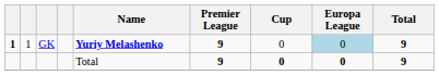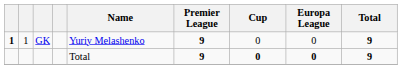GK | Name: bold -> normal
GK | Europa League: lightblue background -> no background
